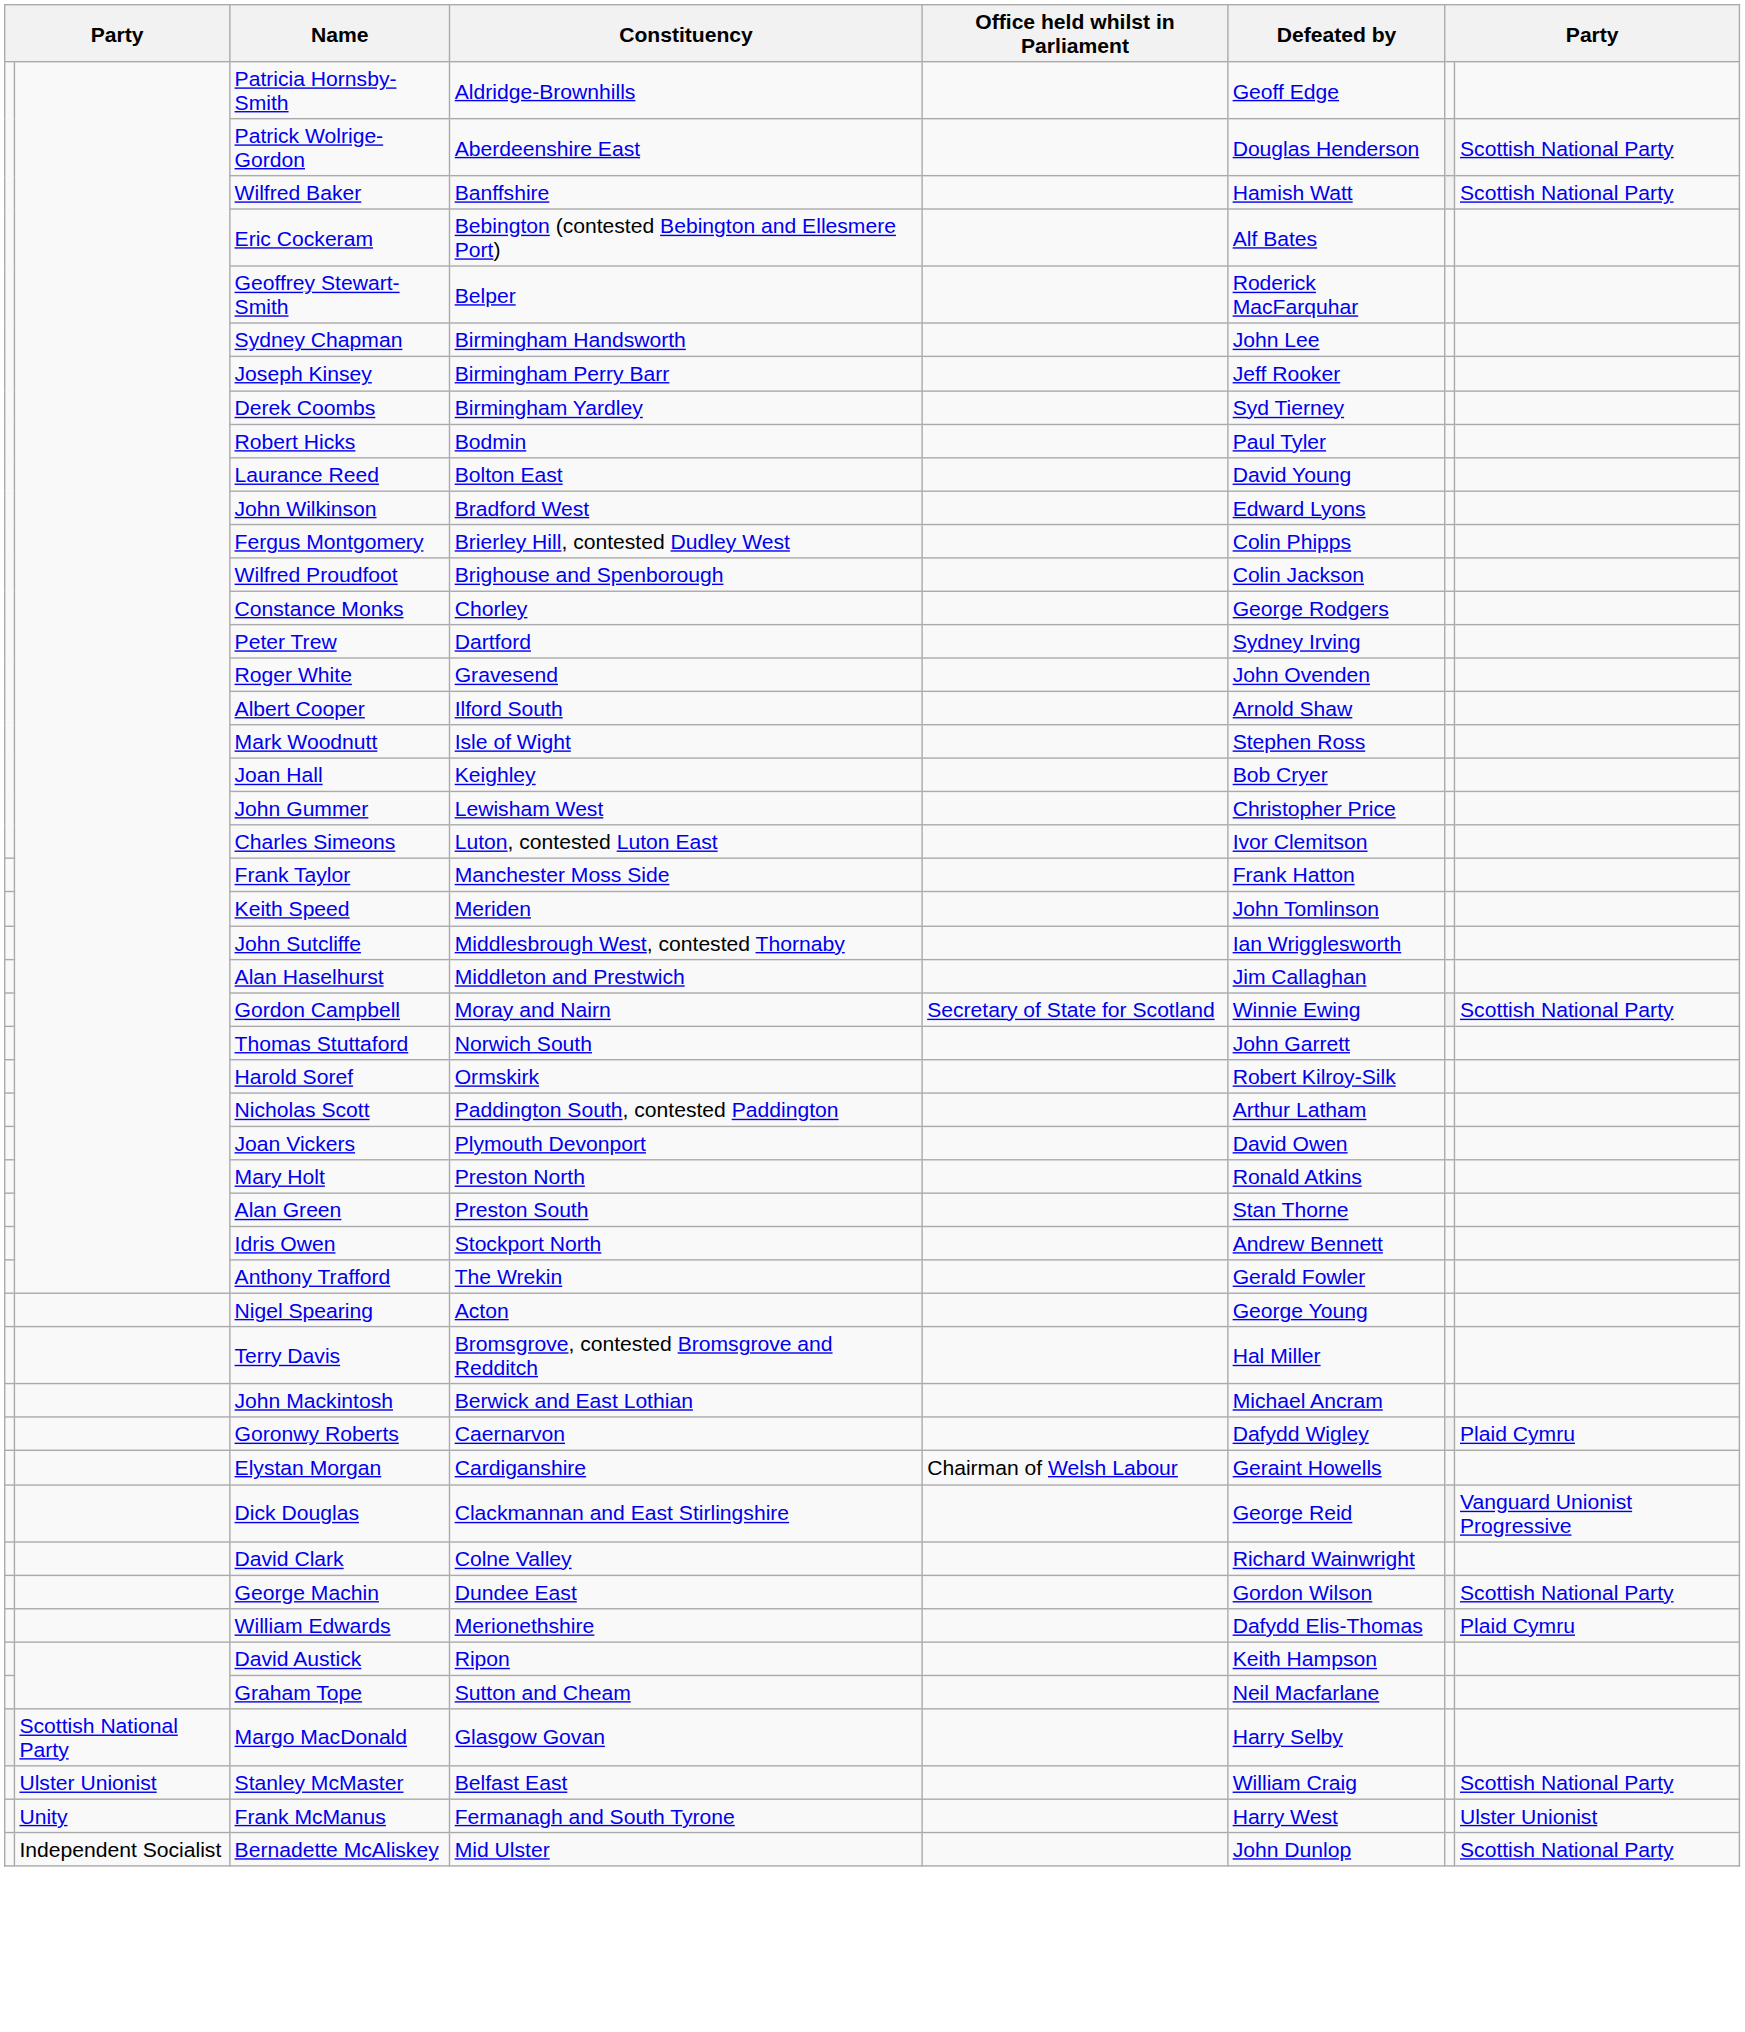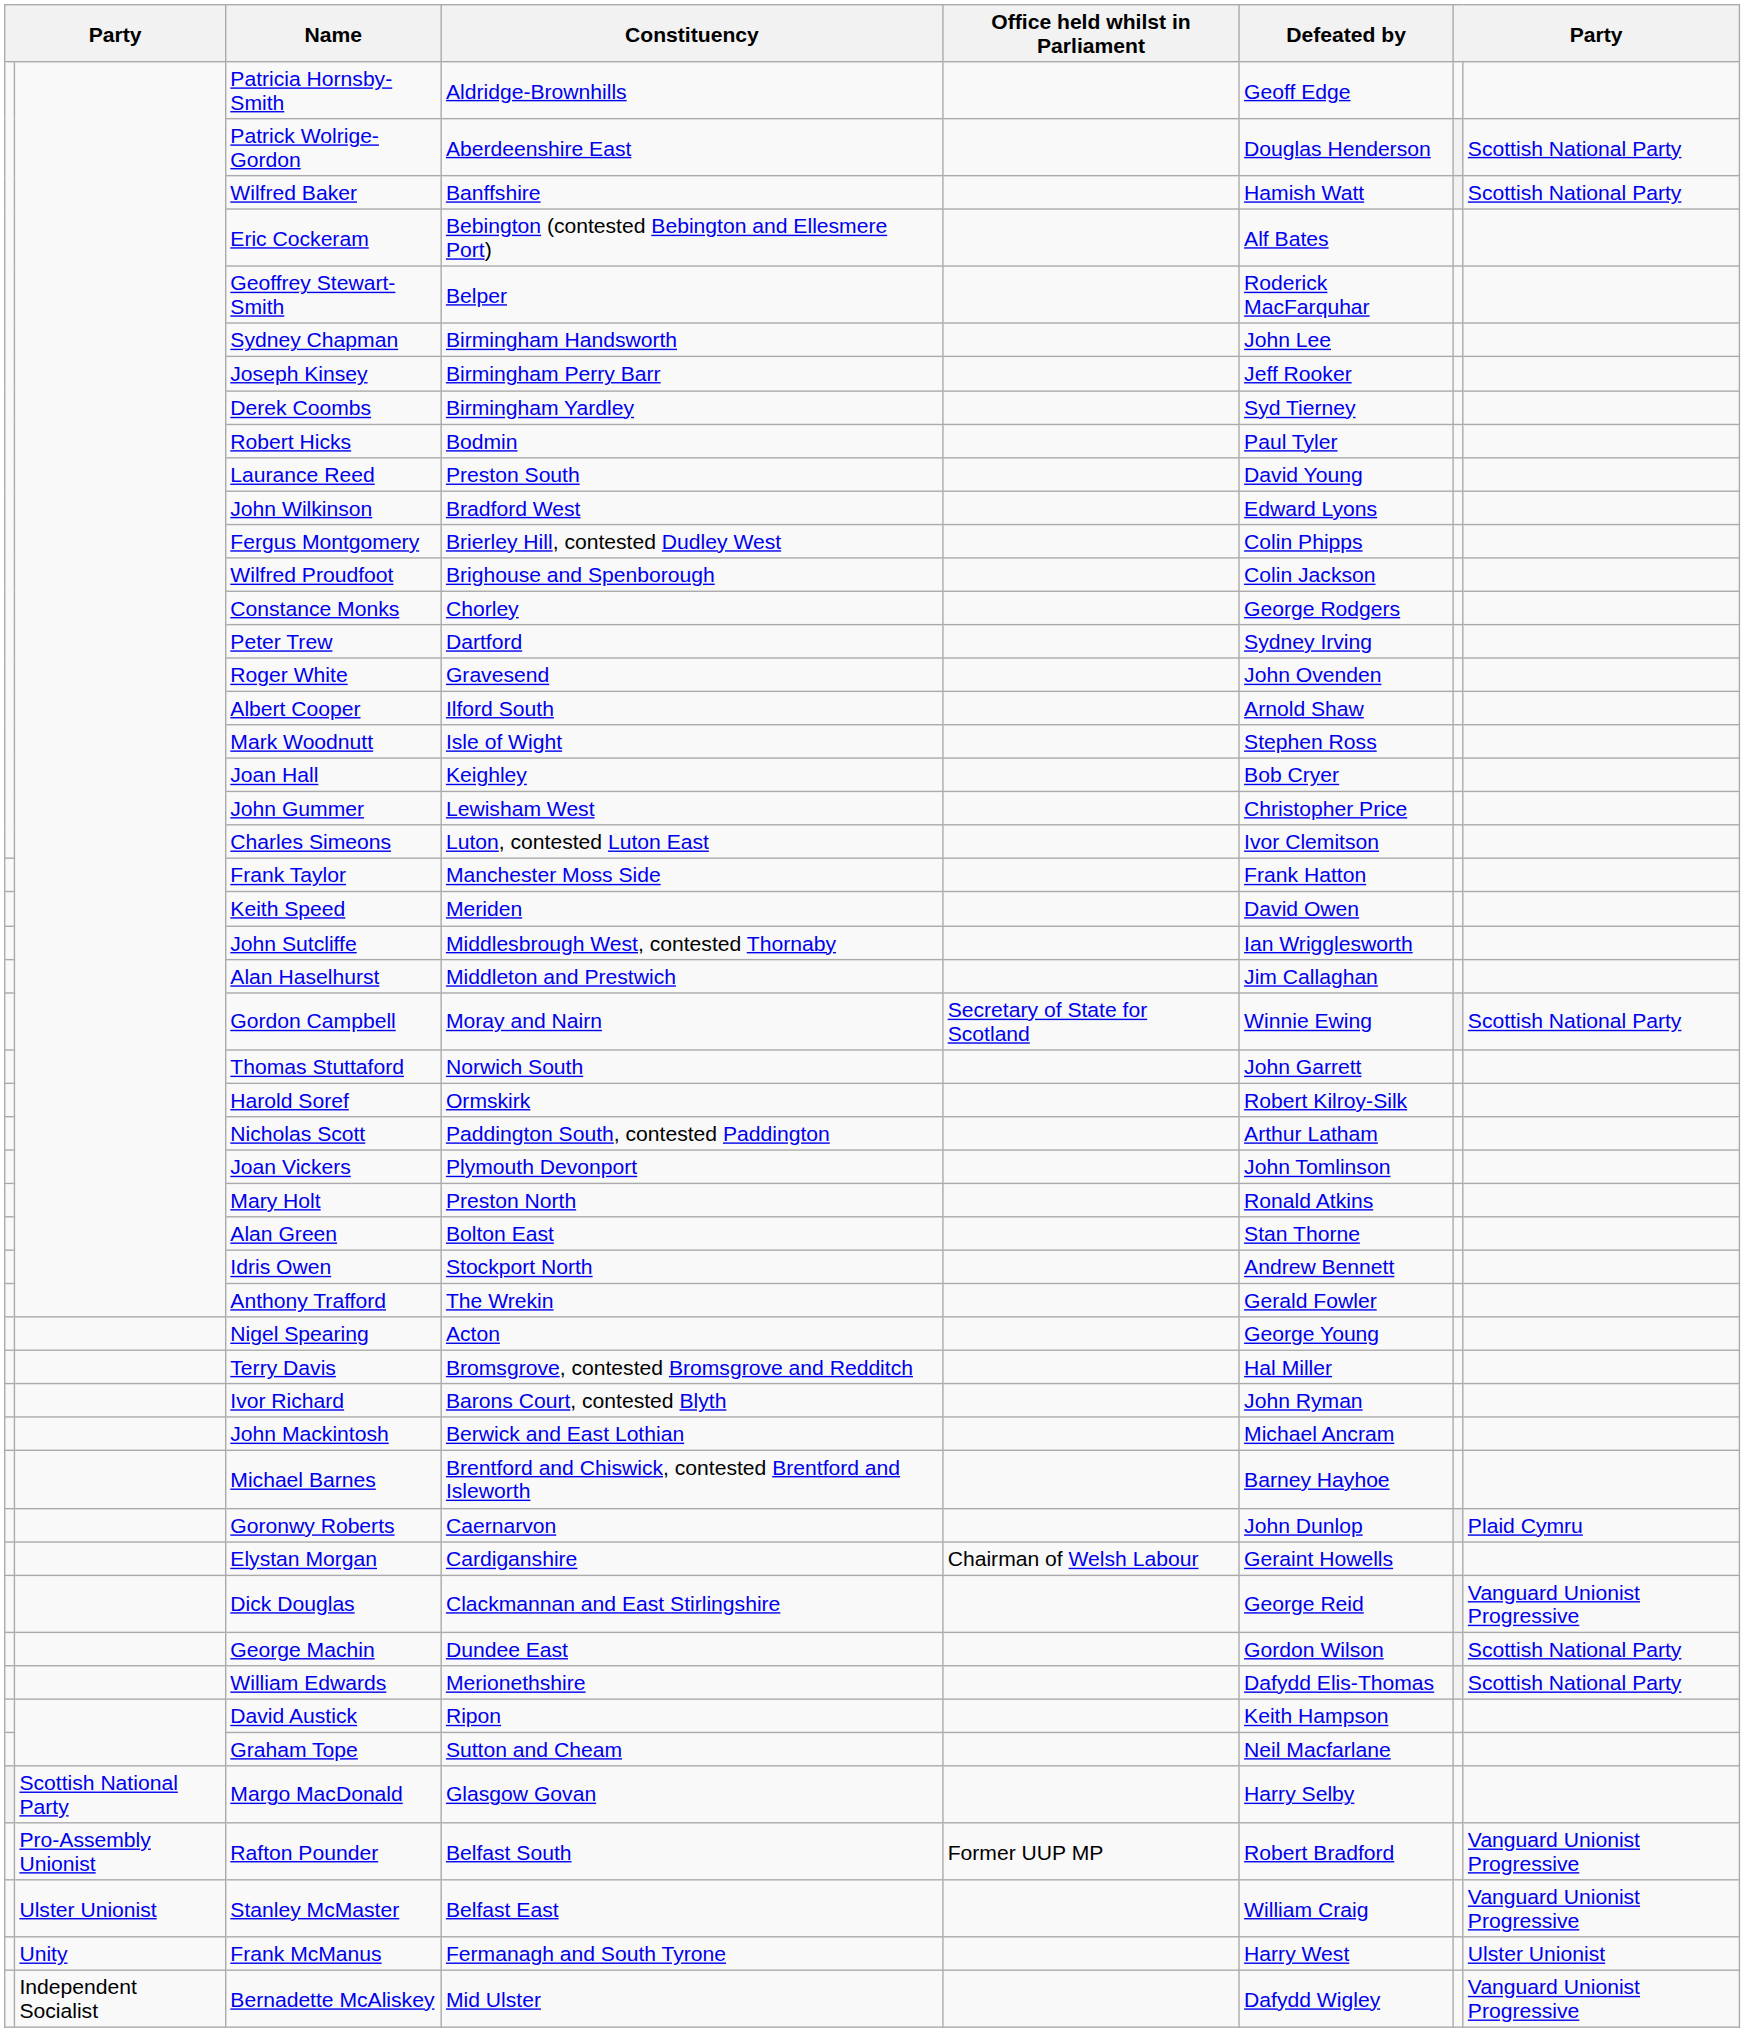Laurance Reed | Constituency: Bolton East -> Preston South
Keith Speed | Defeated by: John Tomlinson -> David Owen
Joan Vickers | Defeated by: David Owen -> John Tomlinson
Alan Green | Constituency: Preston South -> Bolton East
+ row: Ivor Richard | Barons Court, contested Blyth | John Ryman
+ row: Michael Barnes | Brentford and Chiswick, contested Brentford and Isleworth | Barney Hayhoe
Goronwy Roberts | Defeated by: Dafydd Wigley -> John Dunlop
- row: David Clark | Colne Valley | Richard Wainwright
William Edwards | column 8: Plaid Cymru -> Scottish National Party
+ row: Pro-Assembly Unionist | Rafton Pounder | Belfast South | Former UUP MP | Robert Bradford | Vanguard Unionist Progressive
Stanley McMaster | column 8: Scottish National Party -> Vanguard Unionist Progressive
Bernadette McAliskey | Defeated by: John Dunlop -> Dafydd Wigley
Bernadette McAliskey | column 8: Scottish National Party -> Vanguard Unionist Progressive
